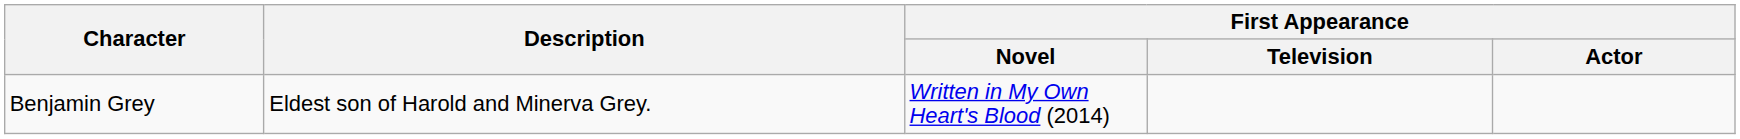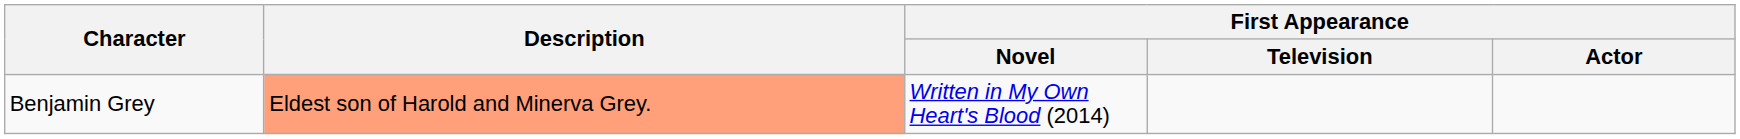Benjamin Grey | Description: no background -> lightsalmon background
